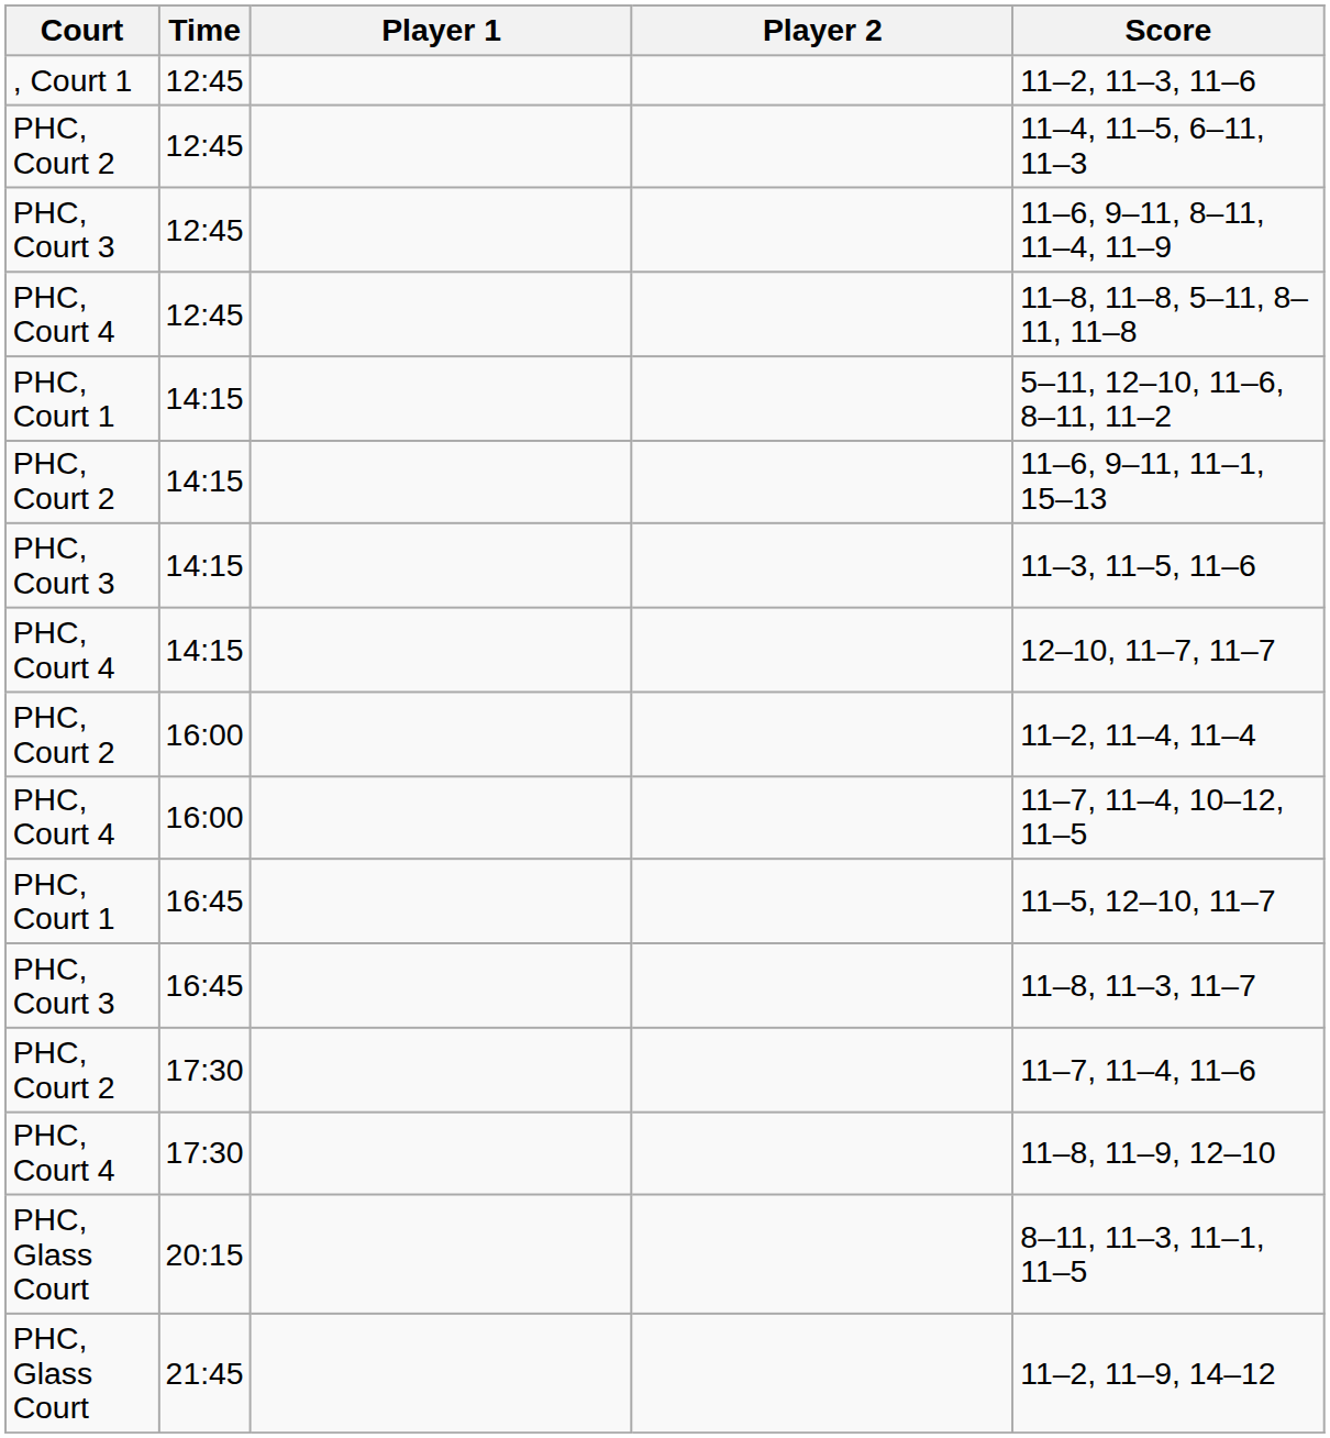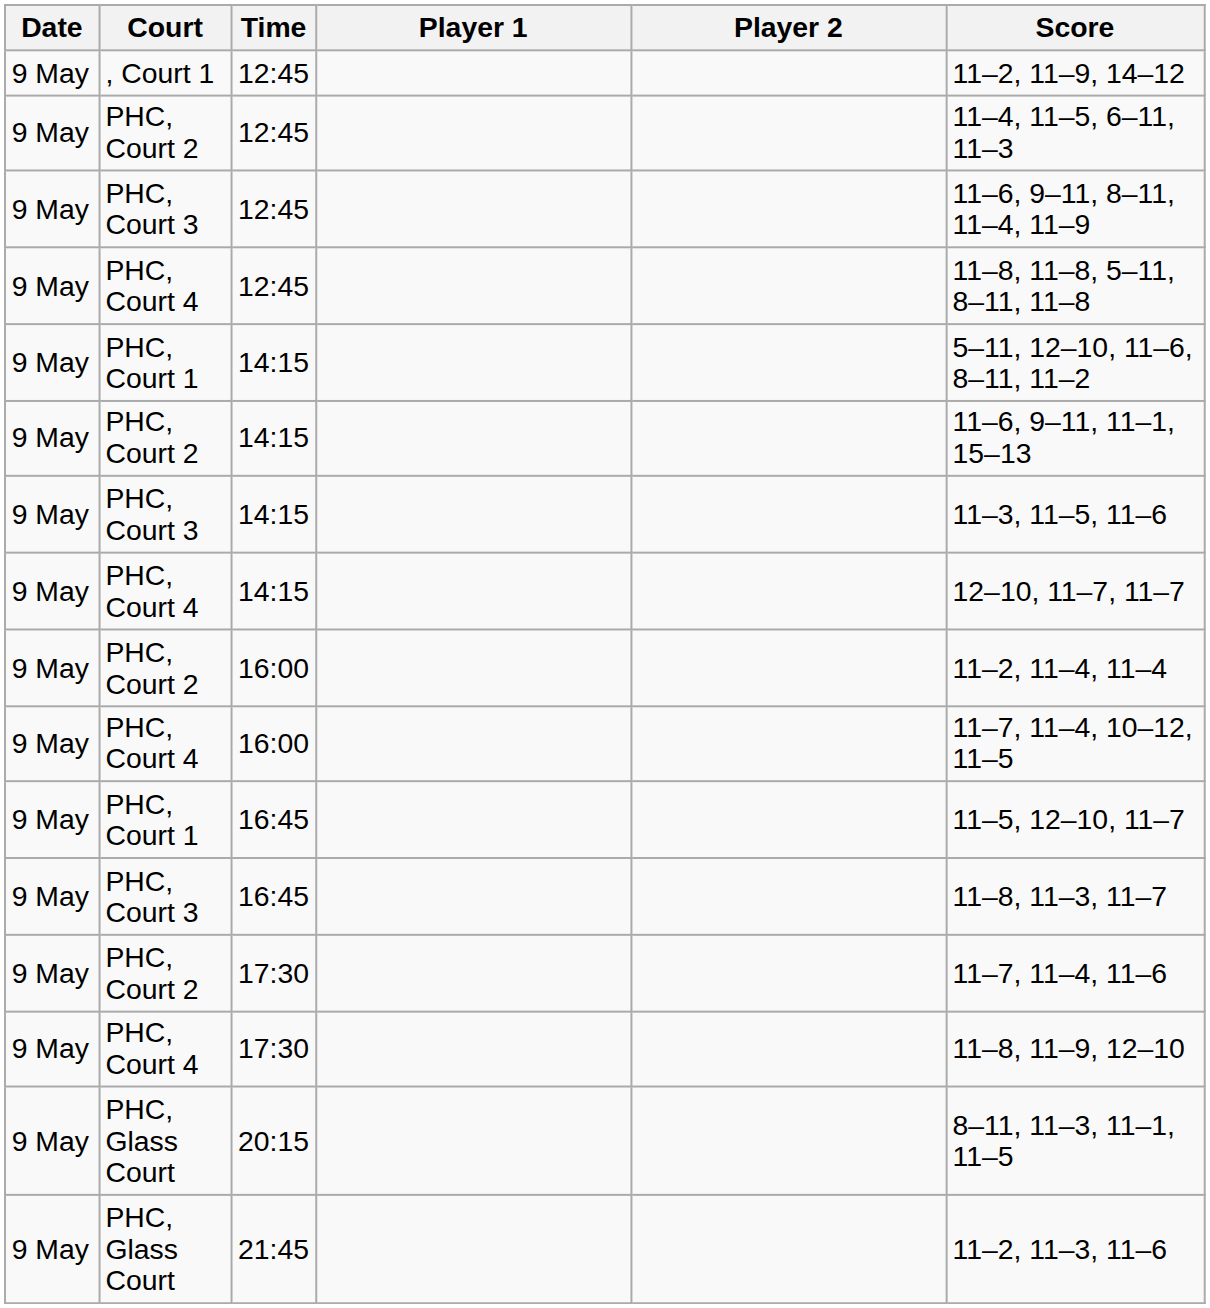+ column: Date | 9 May | 9 May | 9 May | 9 May | 9 May | 9 May | 9 May | 9 May | 9 May | 9 May | 9 May | 9 May | 9 May | 9 May | 9 May | 9 May
, Court 1 / 12:45 | Score: 11–2, 11–3, 11–6 -> 11–2, 11–9, 14–12
21:45 | Score: 11–2, 11–9, 14–12 -> 11–2, 11–3, 11–6
